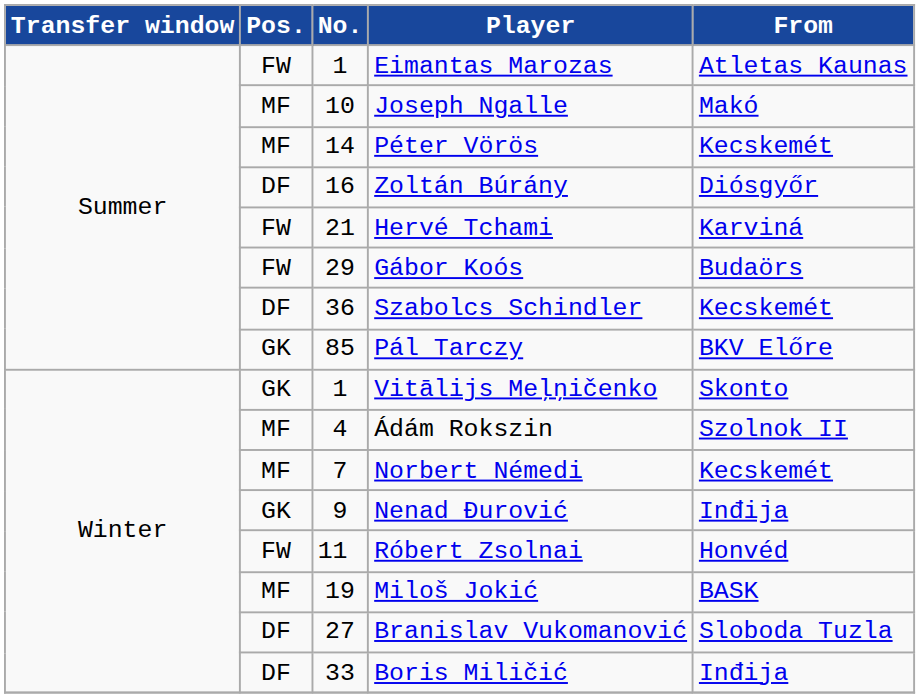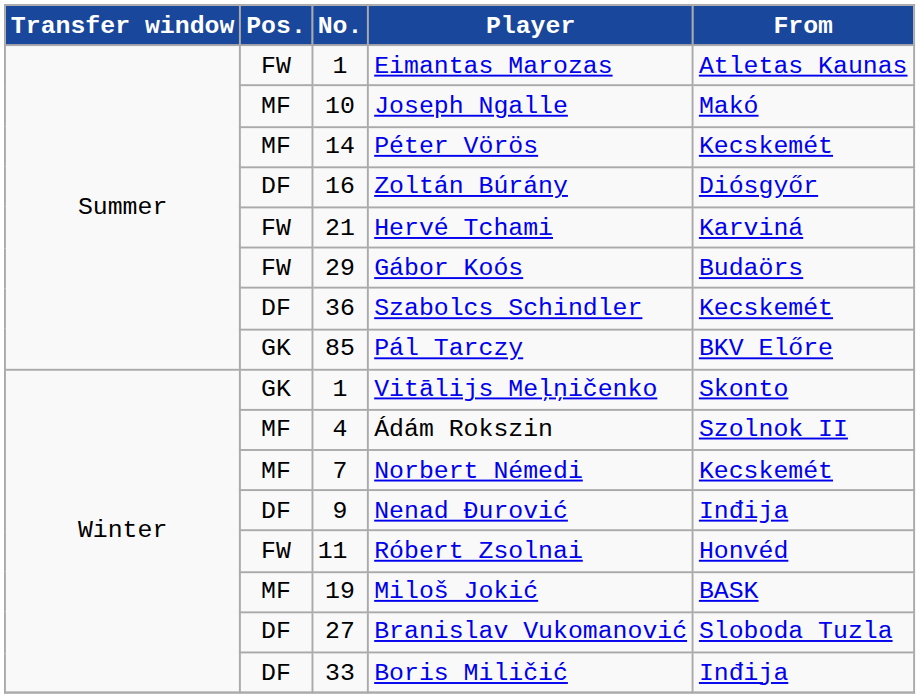Nenad Đurović | Pos.: GK -> DF
